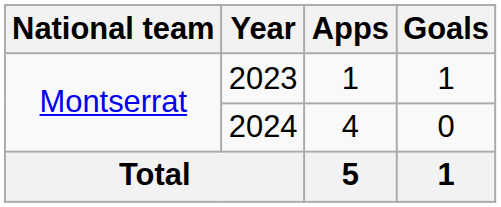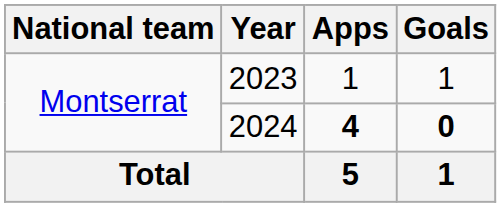2024 | Apps: normal -> bold
2024 | Goals: normal -> bold
